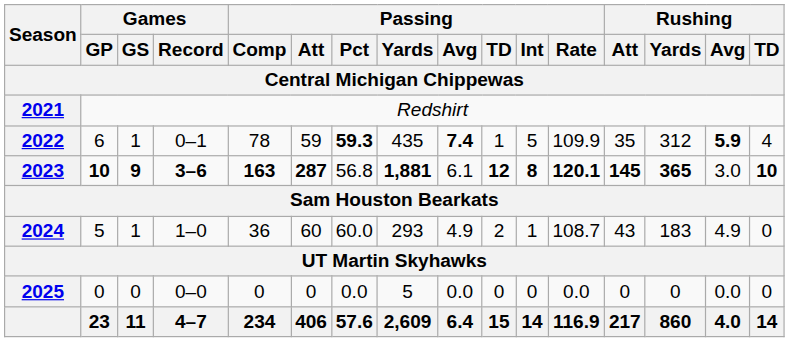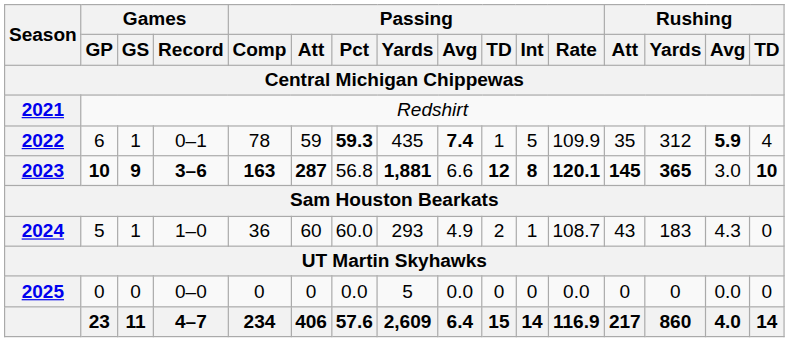2023 | Passing / Avg: 6.1 -> 6.6
2024 | Rushing / Avg: 4.9 -> 4.3
